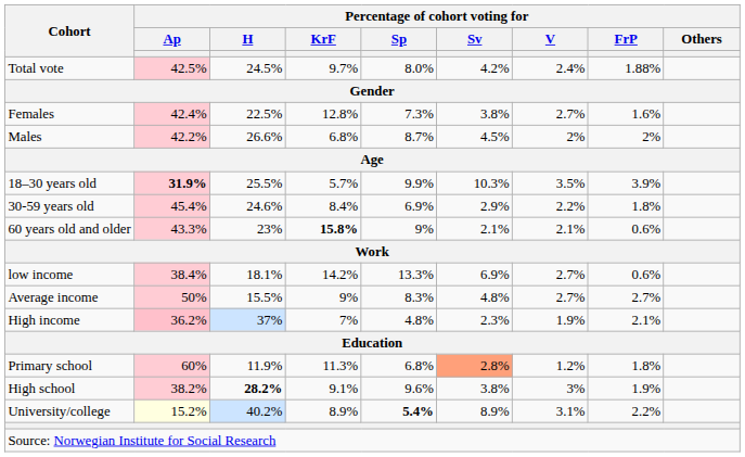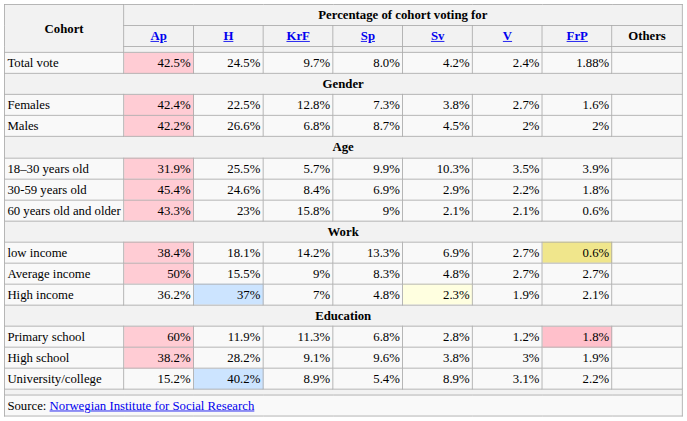18–30 years old | Percentage of cohort voting for / Ap: bold -> normal
60 years old and older | Percentage of cohort voting for / KrF: bold -> normal
low income | Percentage of cohort voting for / FrP: no background -> khaki background
High income | Percentage of cohort voting for / Ap: pink background -> no background
High income | Percentage of cohort voting for / Sv: no background -> lightyellow background
Primary school | Percentage of cohort voting for / Sv: lightsalmon background -> no background
Primary school | Percentage of cohort voting for / FrP: no background -> pink background
High school | Percentage of cohort voting for / H: bold -> normal
University/college | Percentage of cohort voting for / Ap: lightyellow background -> no background
University/college | Percentage of cohort voting for / Sp: bold -> normal
